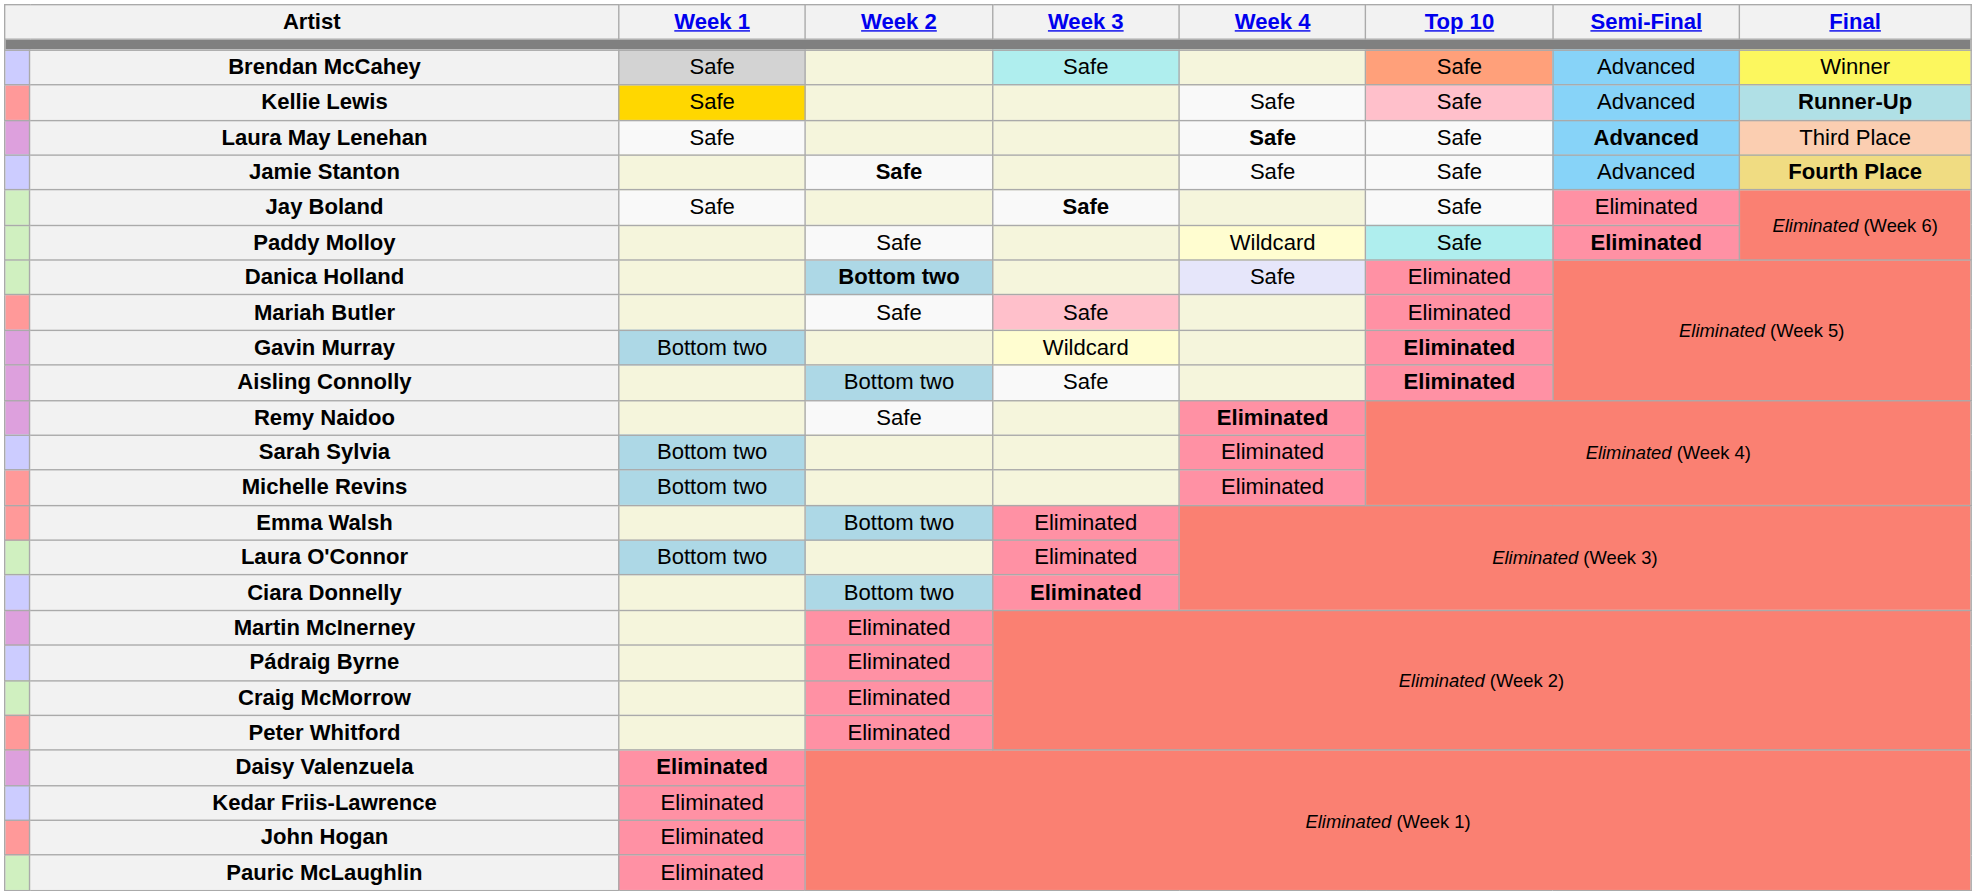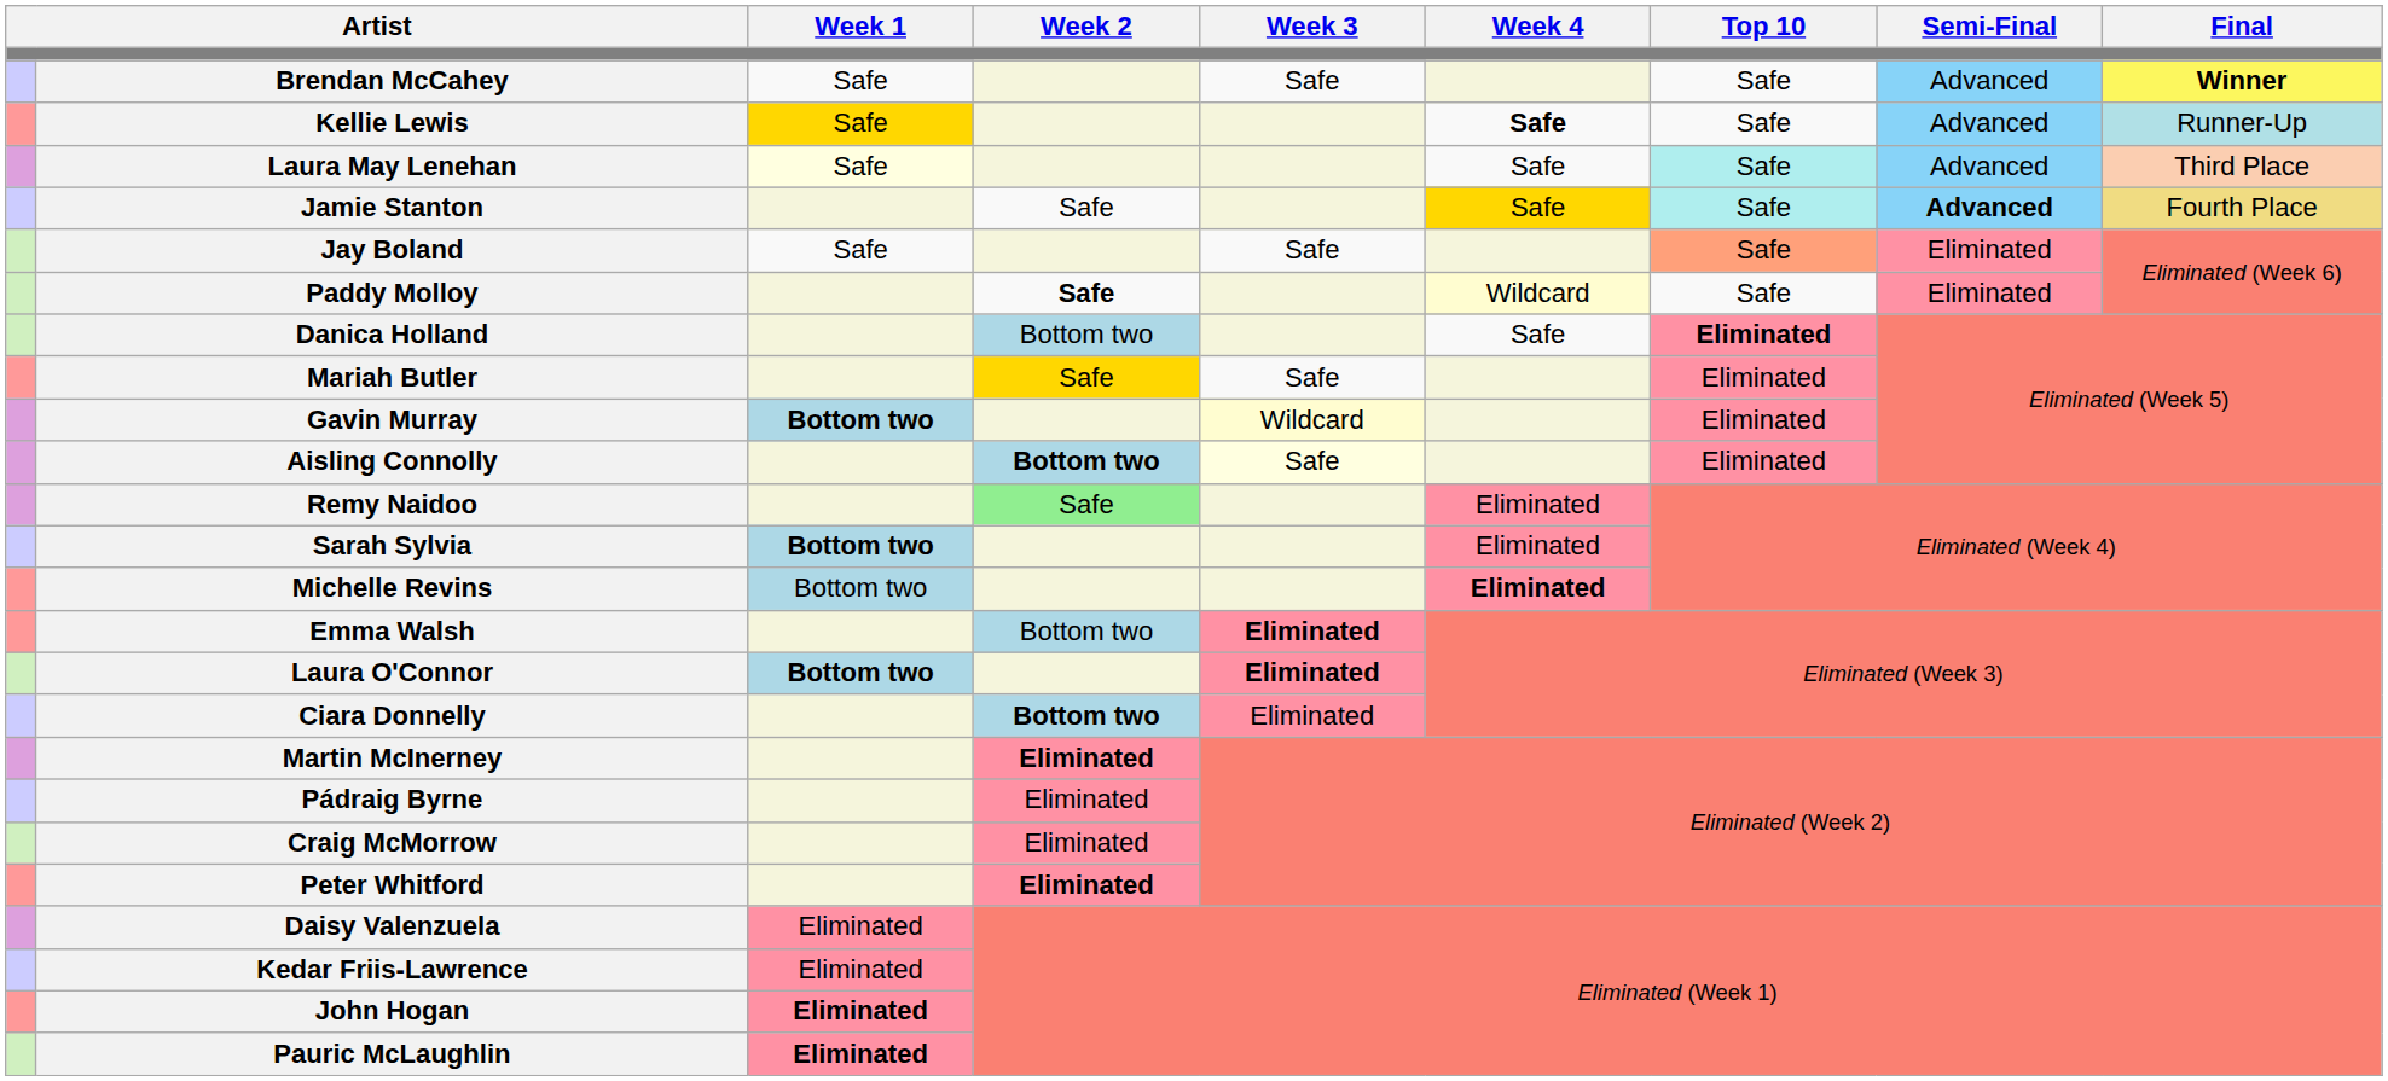Brendan McCahey | Week 1: lightgrey background -> no background
Brendan McCahey | Week 3: paleturquoise background -> no background
Brendan McCahey | Top 10: lightsalmon background -> no background
Brendan McCahey | Final: normal -> bold
Kellie Lewis | Week 4: normal -> bold
Kellie Lewis | Top 10: pink background -> no background
Kellie Lewis | Final: bold -> normal
Laura May Lenehan | Week 1: no background -> lightyellow background
Laura May Lenehan | Week 4: bold -> normal
Laura May Lenehan | Top 10: no background -> paleturquoise background
Laura May Lenehan | Semi-Final: bold -> normal
Jamie Stanton | Week 2: bold -> normal
Jamie Stanton | Week 4: no background -> gold background
Jamie Stanton | Top 10: no background -> paleturquoise background
Jamie Stanton | Semi-Final: normal -> bold
Jamie Stanton | Final: bold -> normal
Jay Boland | Week 3: bold -> normal
Jay Boland | Top 10: no background -> lightsalmon background
Paddy Molloy | Week 2: normal -> bold
Paddy Molloy | Top 10: paleturquoise background -> no background
Paddy Molloy | Semi-Final: bold -> normal
Danica Holland | Week 2: bold -> normal
Danica Holland | Week 4: lavender background -> no background
Danica Holland | Top 10: normal -> bold
Mariah Butler | Week 2: no background -> gold background
Mariah Butler | Week 3: pink background -> no background
Gavin Murray | Week 1: normal -> bold
Gavin Murray | Top 10: bold -> normal
Aisling Connolly | Week 2: normal -> bold
Aisling Connolly | Week 3: no background -> lightyellow background
Aisling Connolly | Top 10: bold -> normal
Remy Naidoo | Week 2: no background -> lightgreen background
Remy Naidoo | Week 4: bold -> normal
Sarah Sylvia | Week 1: normal -> bold
Michelle Revins | Week 4: normal -> bold
Emma Walsh | Week 3: normal -> bold
Laura O'Connor | Week 1: normal -> bold
Laura O'Connor | Week 3: normal -> bold
Ciara Donnelly | Week 2: normal -> bold
Ciara Donnelly | Week 3: bold -> normal
Martin McInerney | Week 2: normal -> bold
Peter Whitford | Week 2: normal -> bold
Daisy Valenzuela | Week 1: bold -> normal
John Hogan | Week 1: normal -> bold
Pauric McLaughlin | Week 1: normal -> bold
